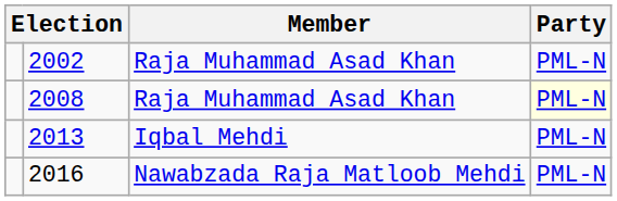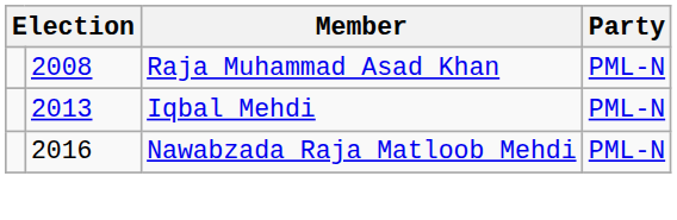- row: 2002 | Raja Muhammad Asad Khan | PML-N
2008 | Party: lightyellow background -> no background
